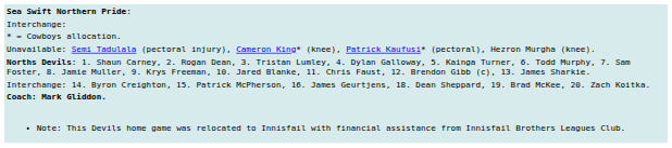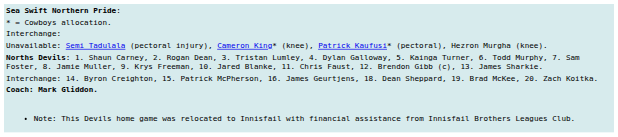row 2 | column 1: Interchange: -> * = Cowboys allocation.
row 3 | column 1: * = Cowboys allocation. -> Interchange:
